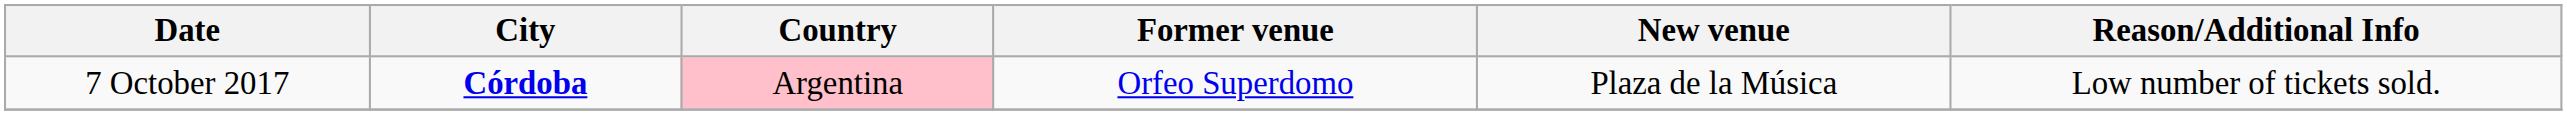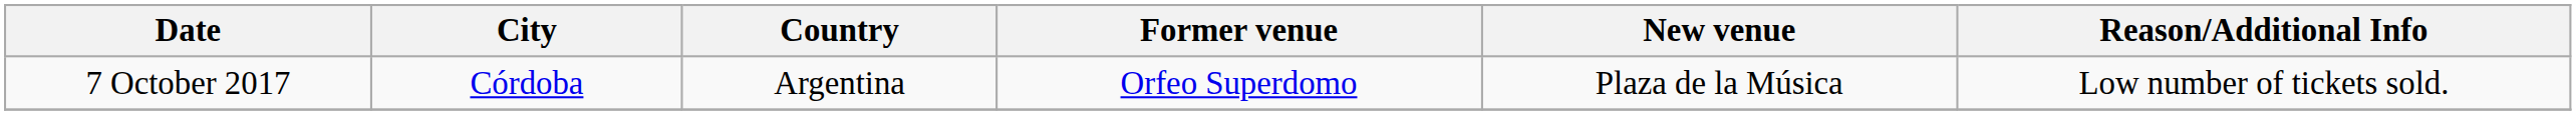7 October 2017 | City: bold -> normal
7 October 2017 | Country: pink background -> no background
